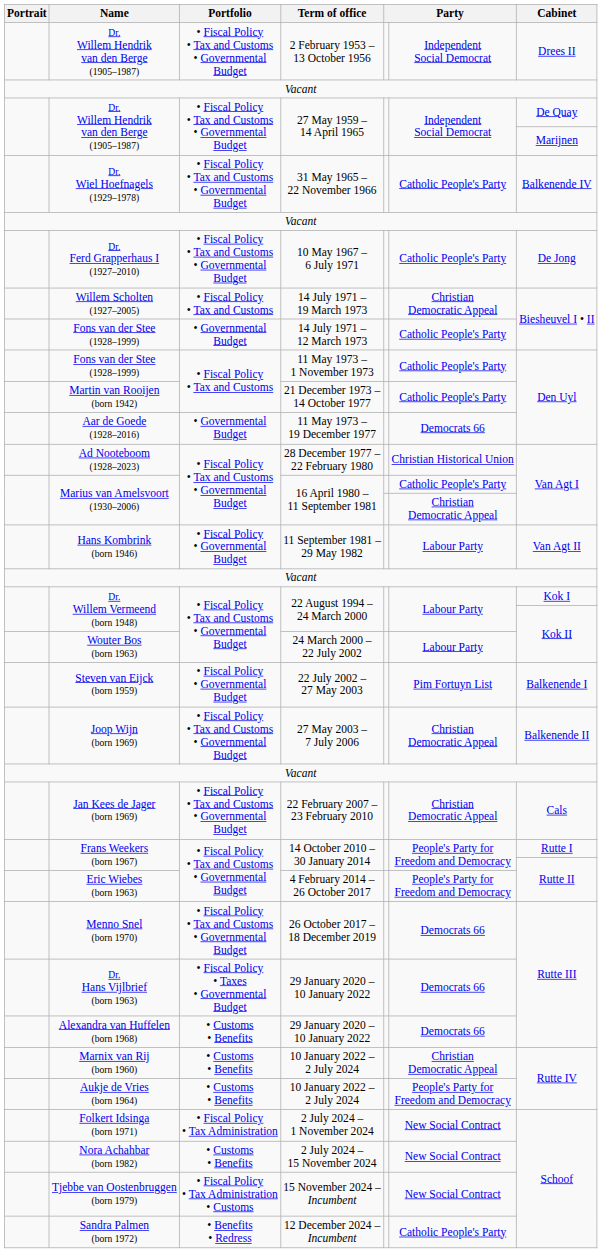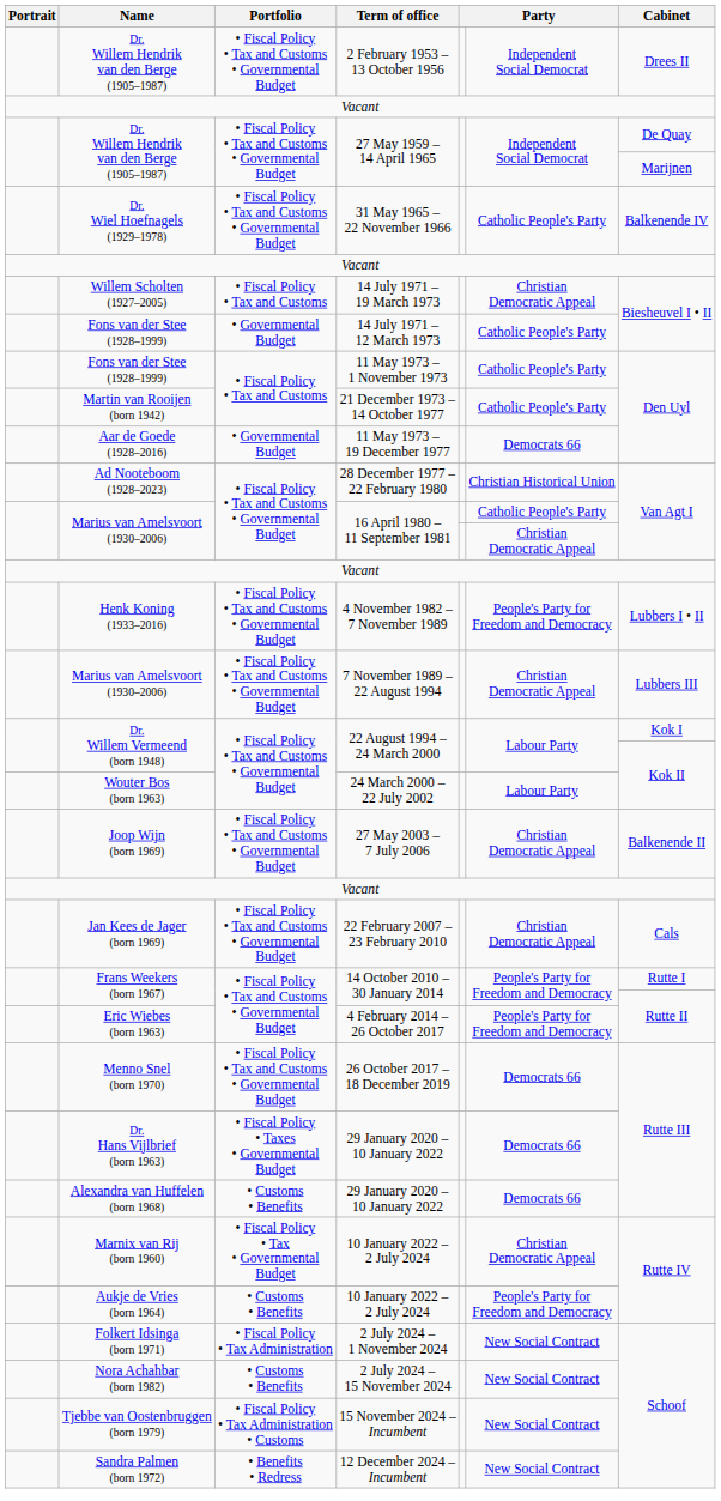- row: Dr. Ferd Grapperhaus I (1927–2010) | • Fiscal Policy • Tax and Customs • Governmental Budget | 10 May 1967 – 6 July 1971 | Catholic People's Party | De Jong
- row: Hans Kombrink (born 1946) | • Fiscal Policy • Governmental Budget | 11 September 1981 – 29 May 1982 | Labour Party | Van Agt II
+ row: Henk Koning (1933–2016) | • Fiscal Policy • Tax and Customs • Governmental Budget | 4 November 1982 – 7 November 1989 | People's Party for Freedom and Democracy | Lubbers I • II
+ row: Marius van Amelsvoort (1930–2006) | • Fiscal Policy • Tax and Customs • Governmental Budget | 7 November 1989 – 22 August 1994 | Christian Democratic Appeal | Lubbers III
- row: Steven van Eijck (born 1959) | • Fiscal Policy • Governmental Budget | 22 July 2002 – 27 May 2003 | Pim Fortuyn List | Balkenende I
Marnix van Rij (born 1960) / 10 January 2022 – 2 July 2024 | Portfolio: • Customs • Benefits -> • Fiscal Policy • Tax • Governmental Budget
12 December 2024 – Incumbent | column 6: Catholic People's Party -> New Social Contract
